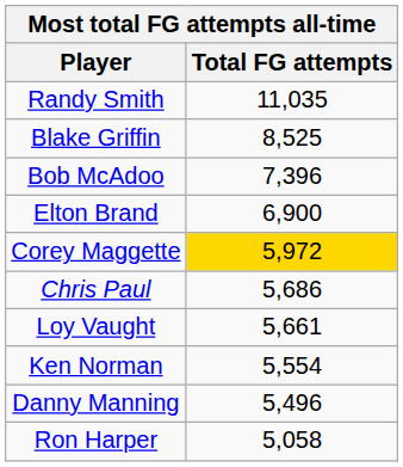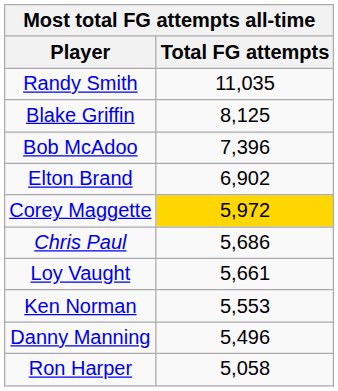Blake Griffin | Total FG attempts: 8,525 -> 8,125
Elton Brand | Total FG attempts: 6,900 -> 6,902
Ken Norman | Total FG attempts: 5,554 -> 5,553
